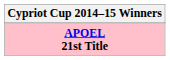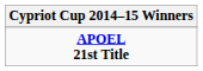row 2 | column 1: pink background -> no background
